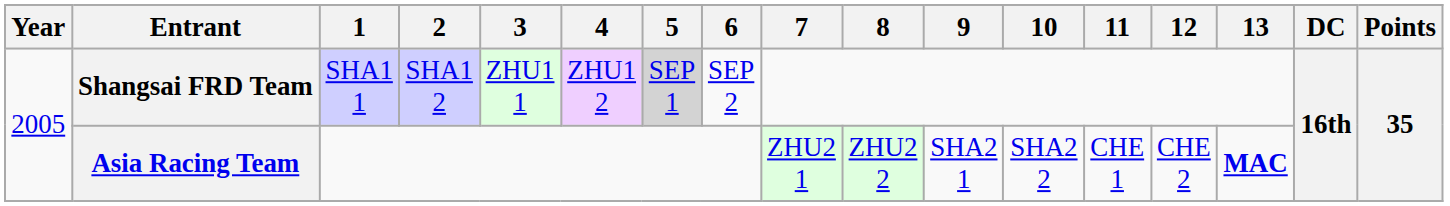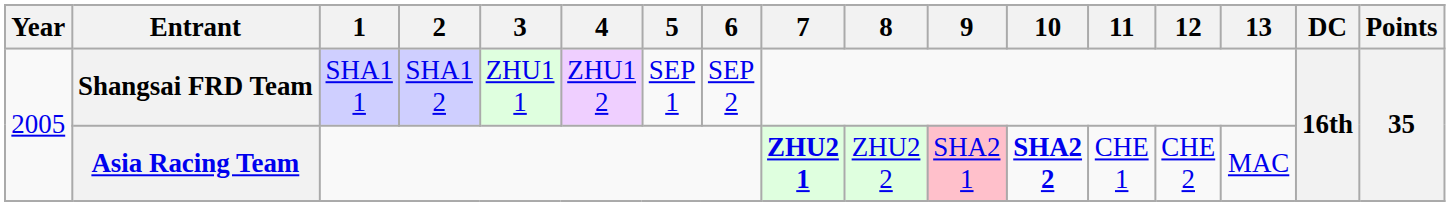Shangsai FRD Team | 5: lightgrey background -> no background
Asia Racing Team | 7: normal -> bold
Asia Racing Team | 9: no background -> pink background
Asia Racing Team | 10: normal -> bold
Asia Racing Team | 13: bold -> normal
